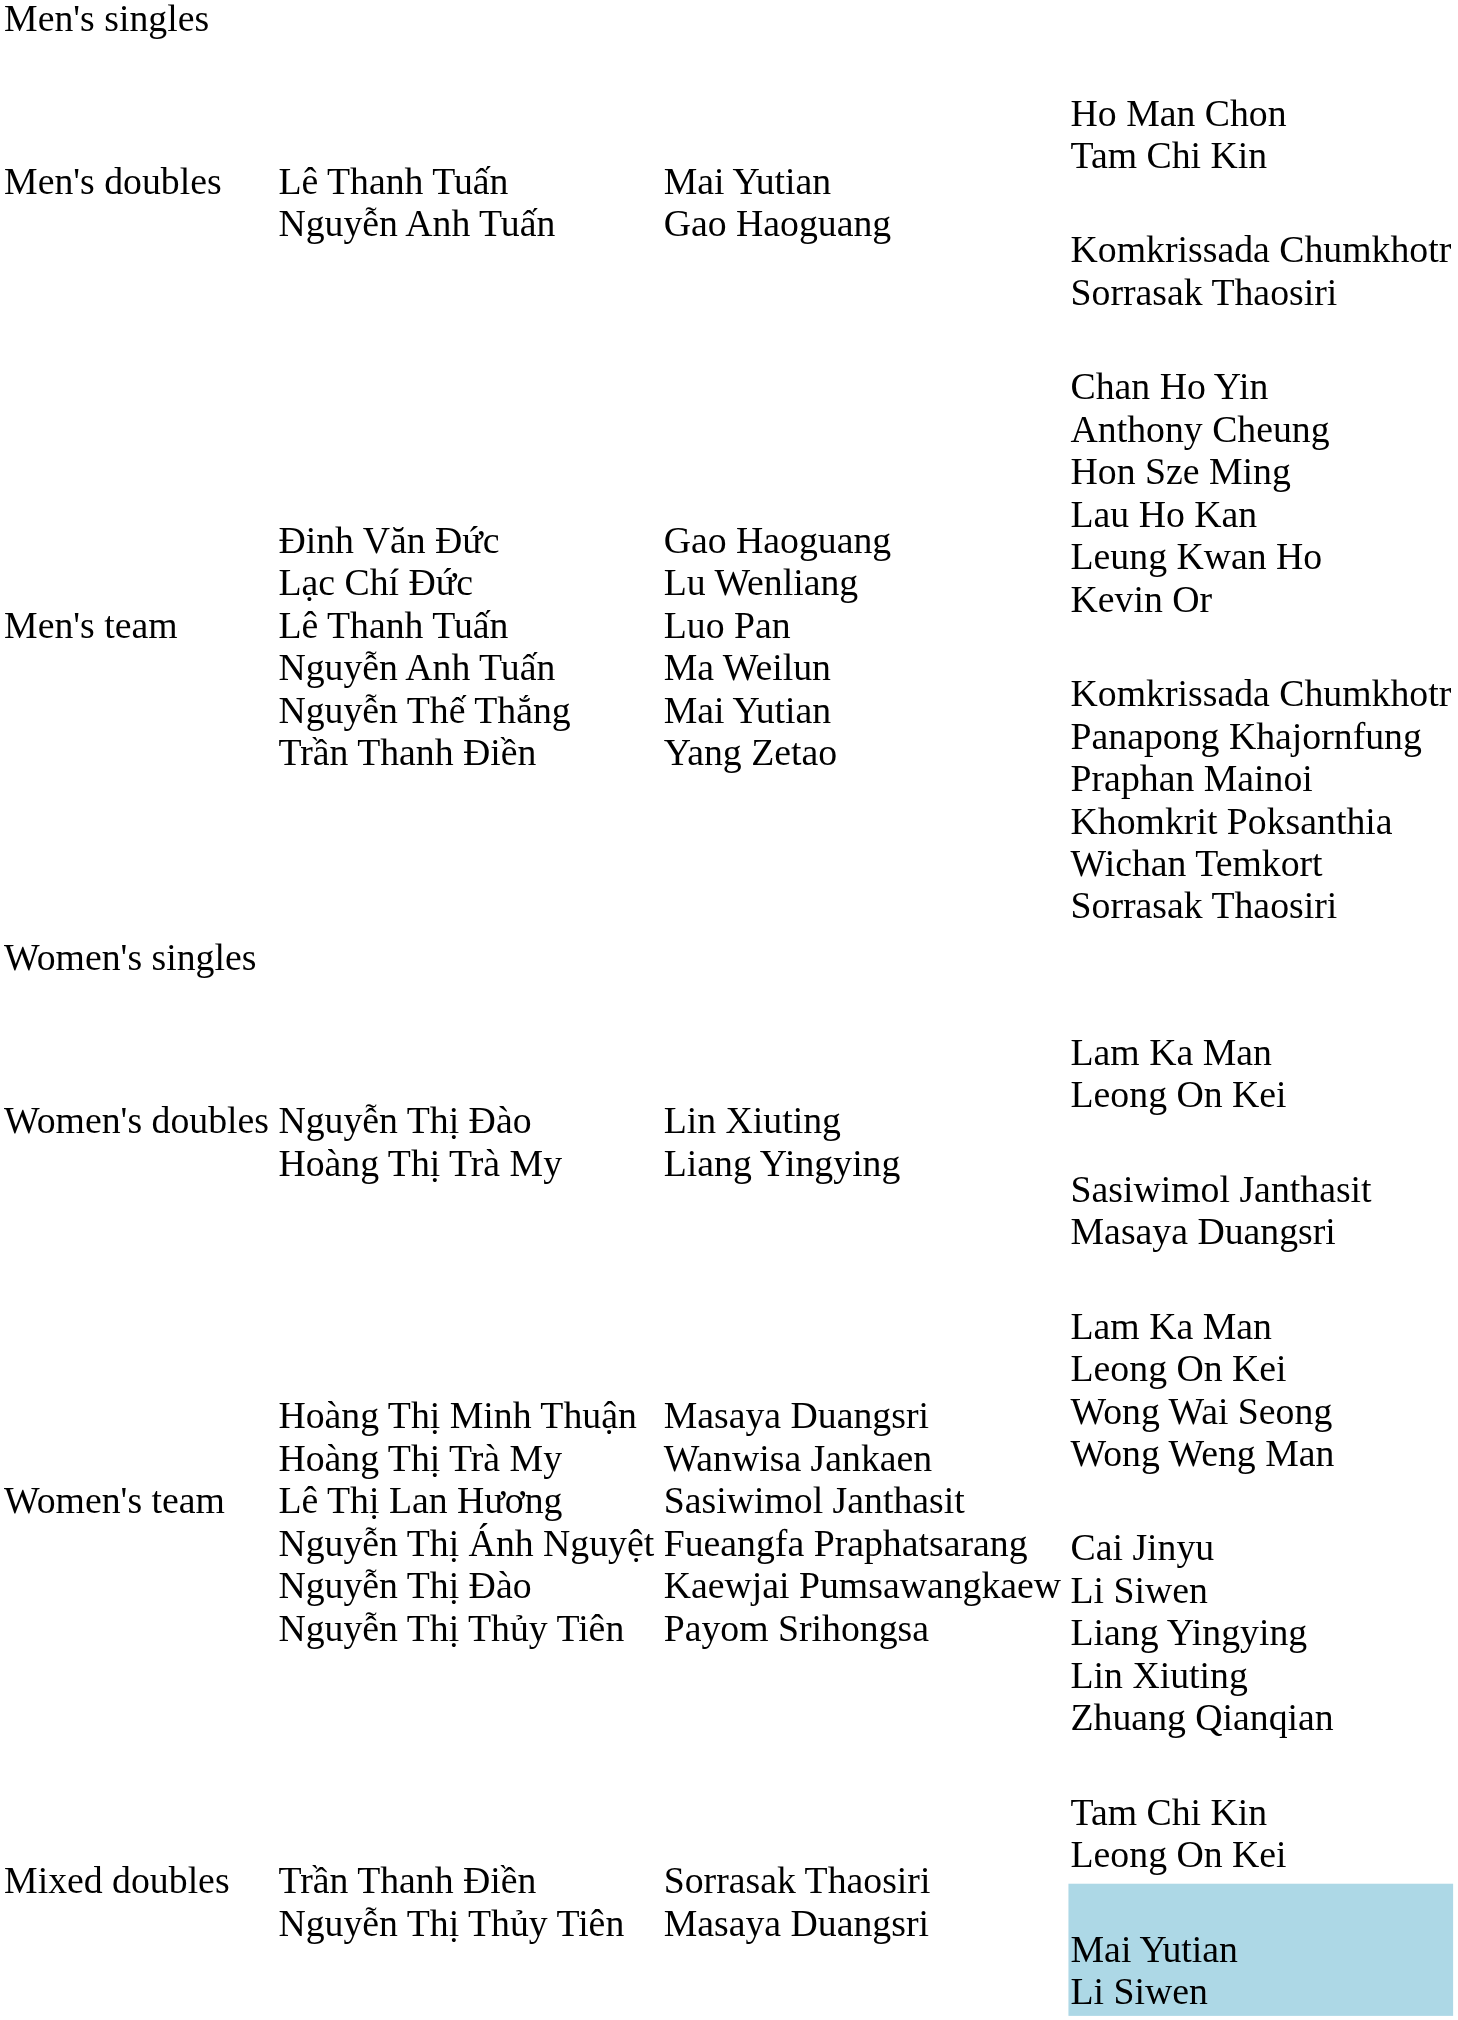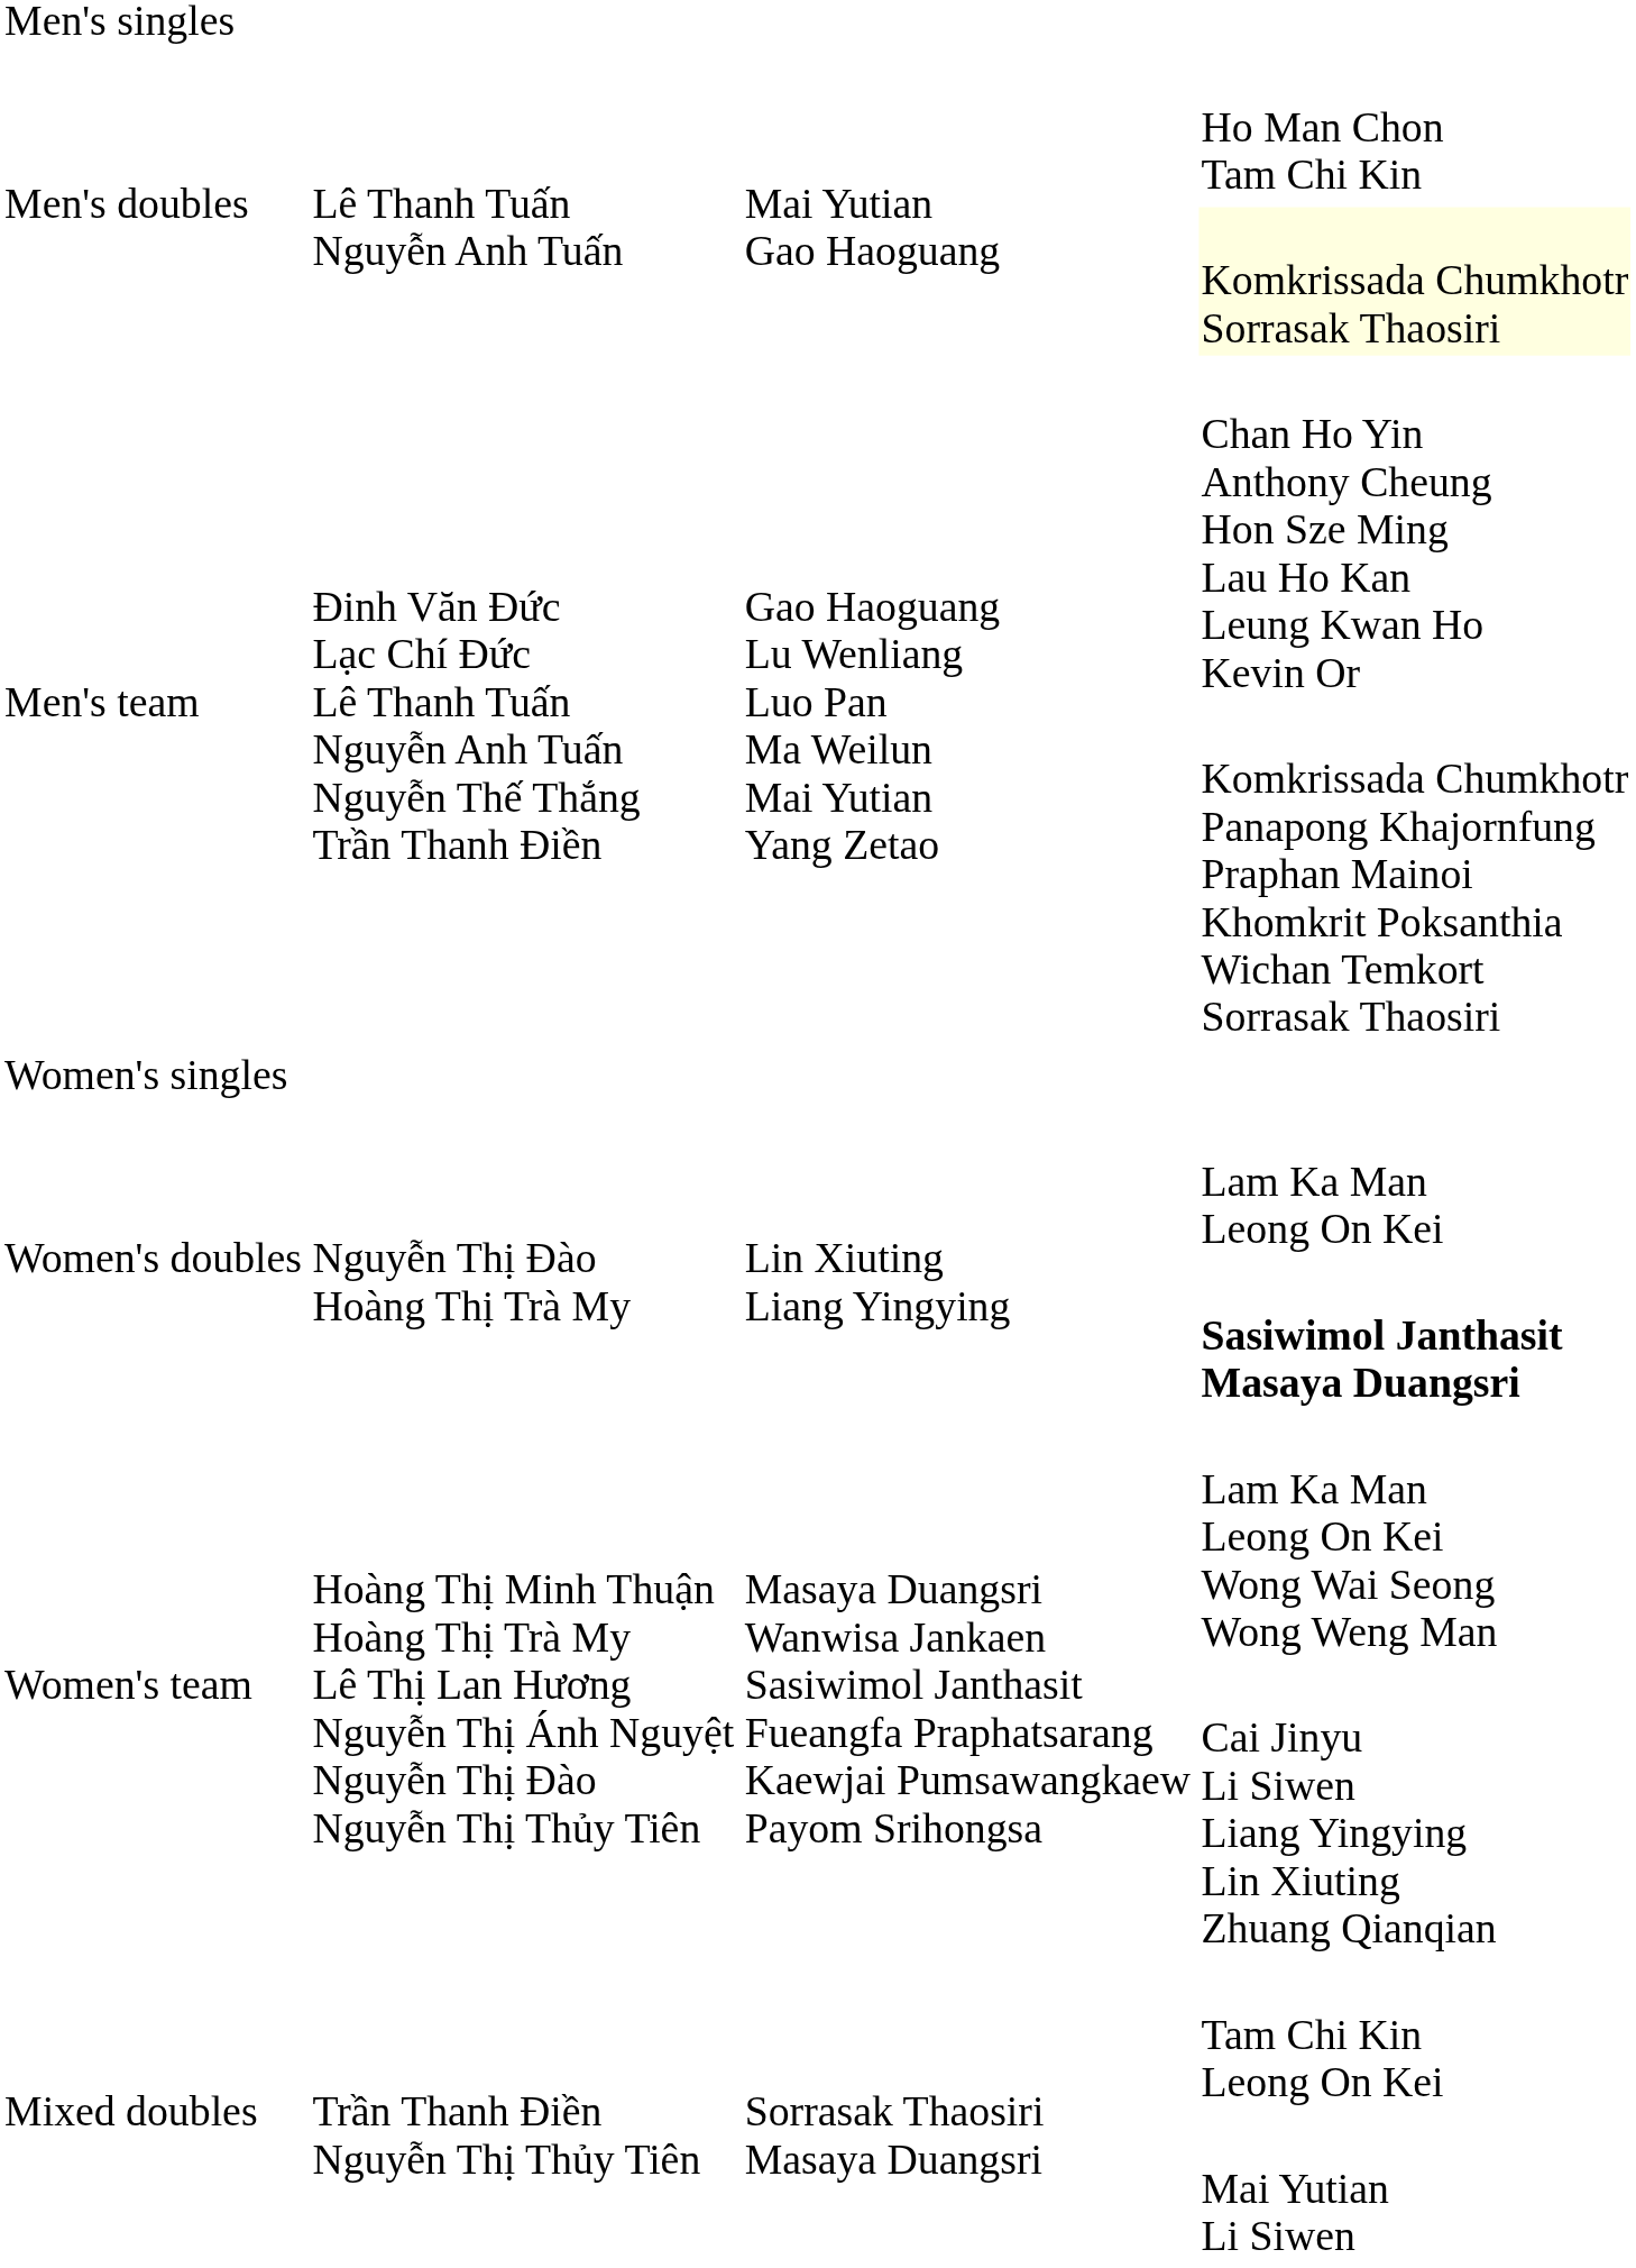Komkrissada Chumkhotr Sorrasak Thaosiri | column 4: no background -> lightyellow background
Sasiwimol Janthasit Masaya Duangsri | column 4: normal -> bold
Mai Yutian Li Siwen | column 4: lightblue background -> no background
